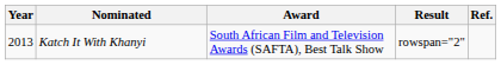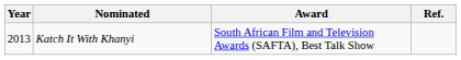- column: Result | rowspan="2"
